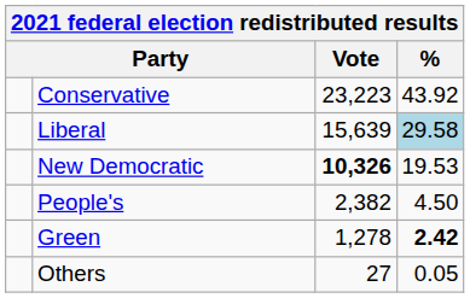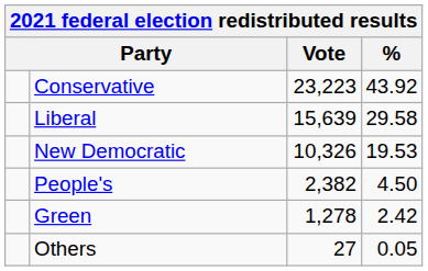Liberal | %: lightblue background -> no background
New Democratic | Vote: bold -> normal
Green | %: bold -> normal
